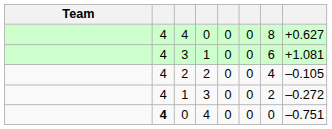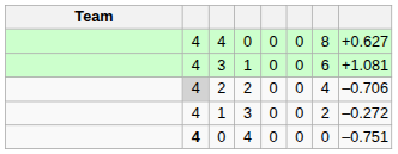row 4 | column 2: no background -> lightgrey background
row 4 | column 8: –0.105 -> –0.706
